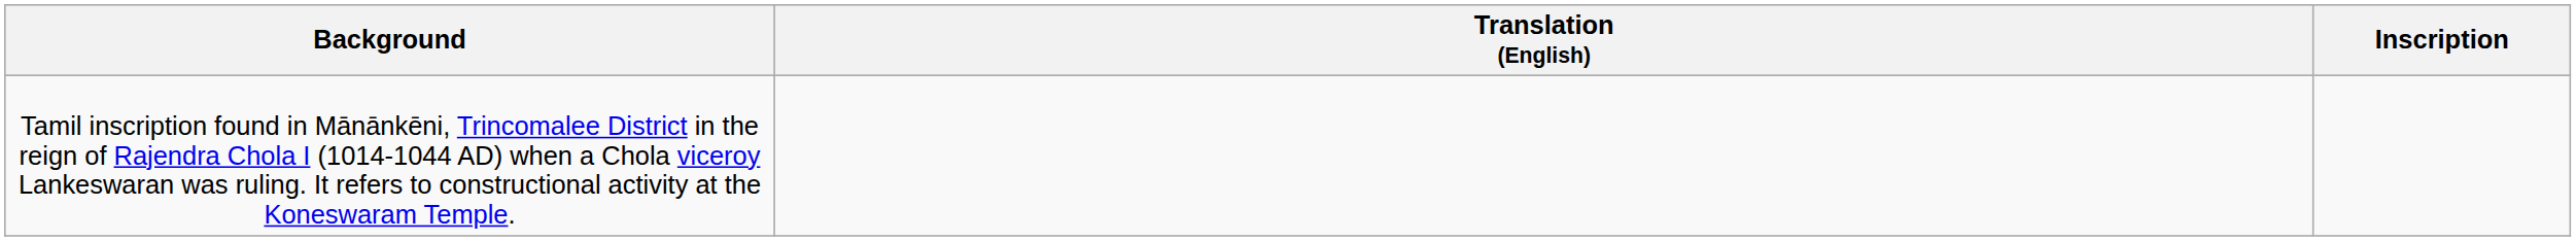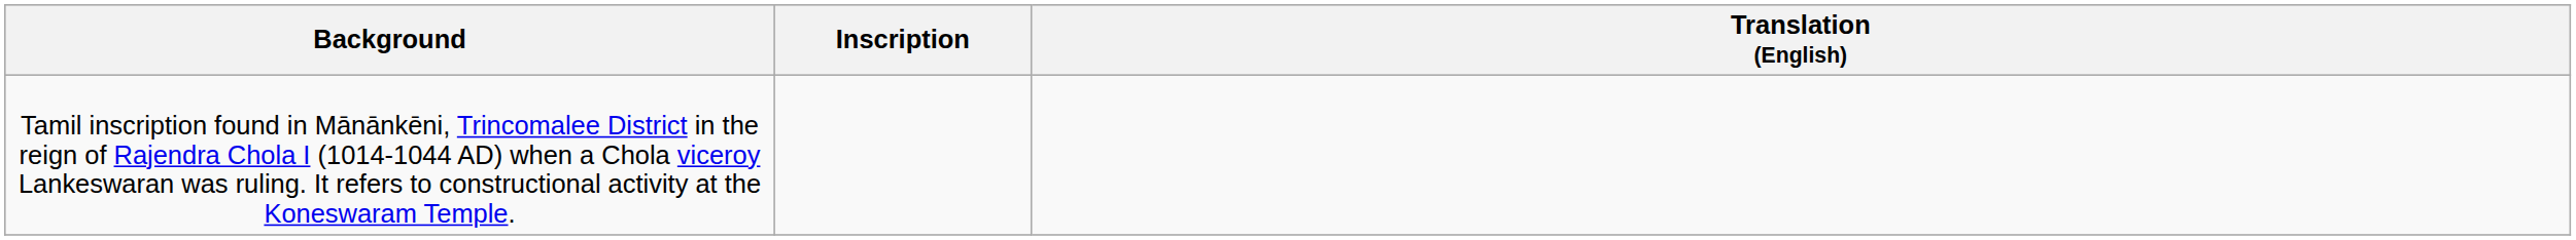columns swapped: Translation (English) <-> Inscription
